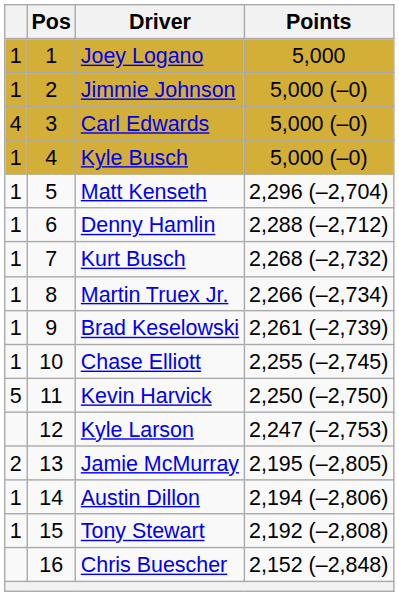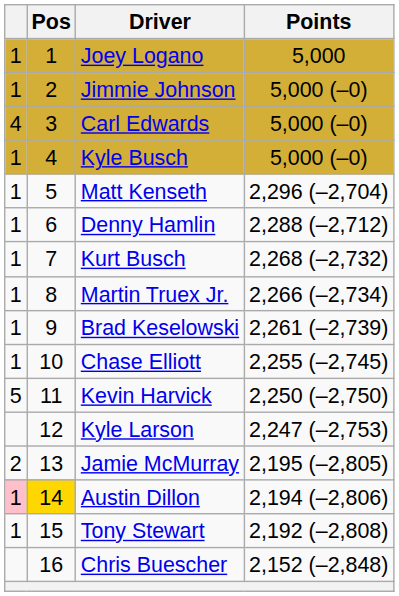Austin Dillon | column 1: no background -> pink background
Austin Dillon | Pos: no background -> gold background
